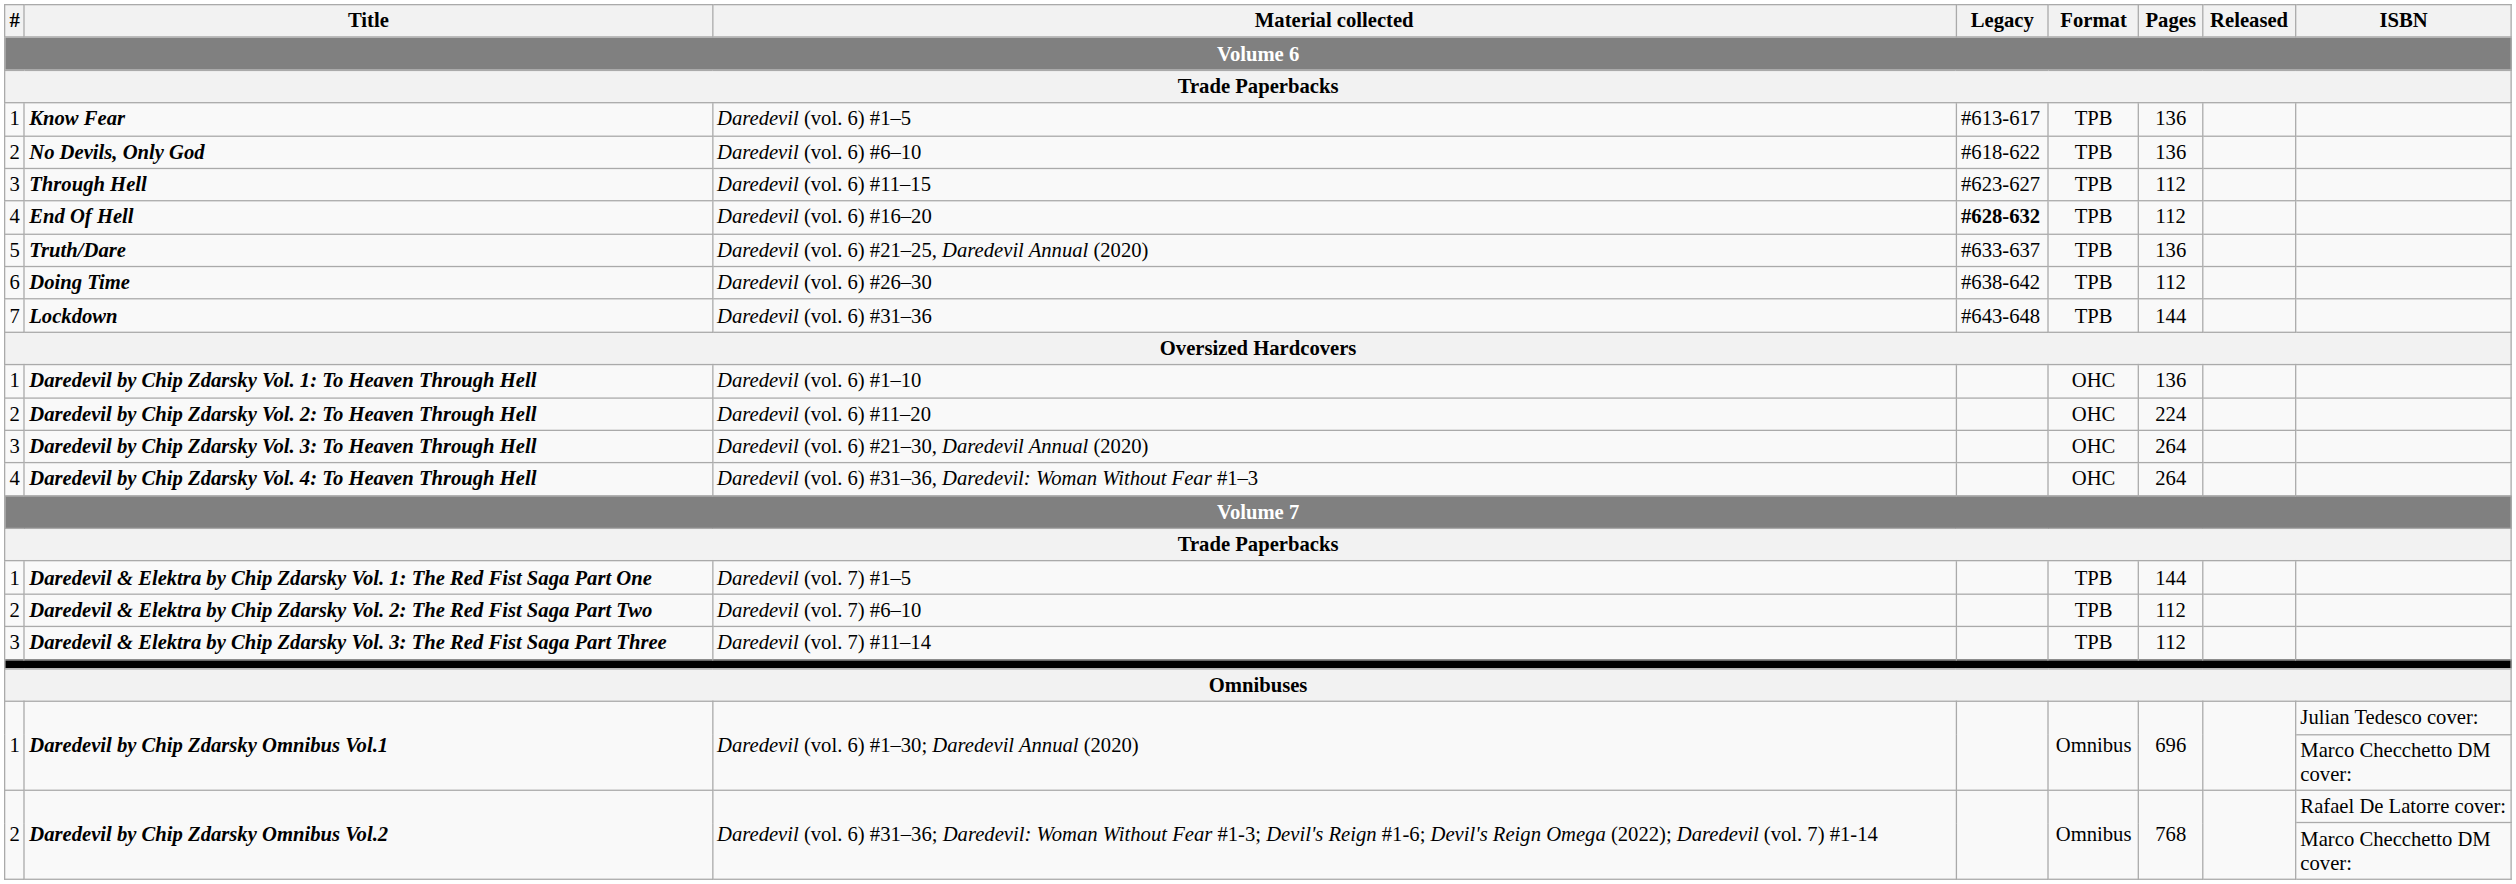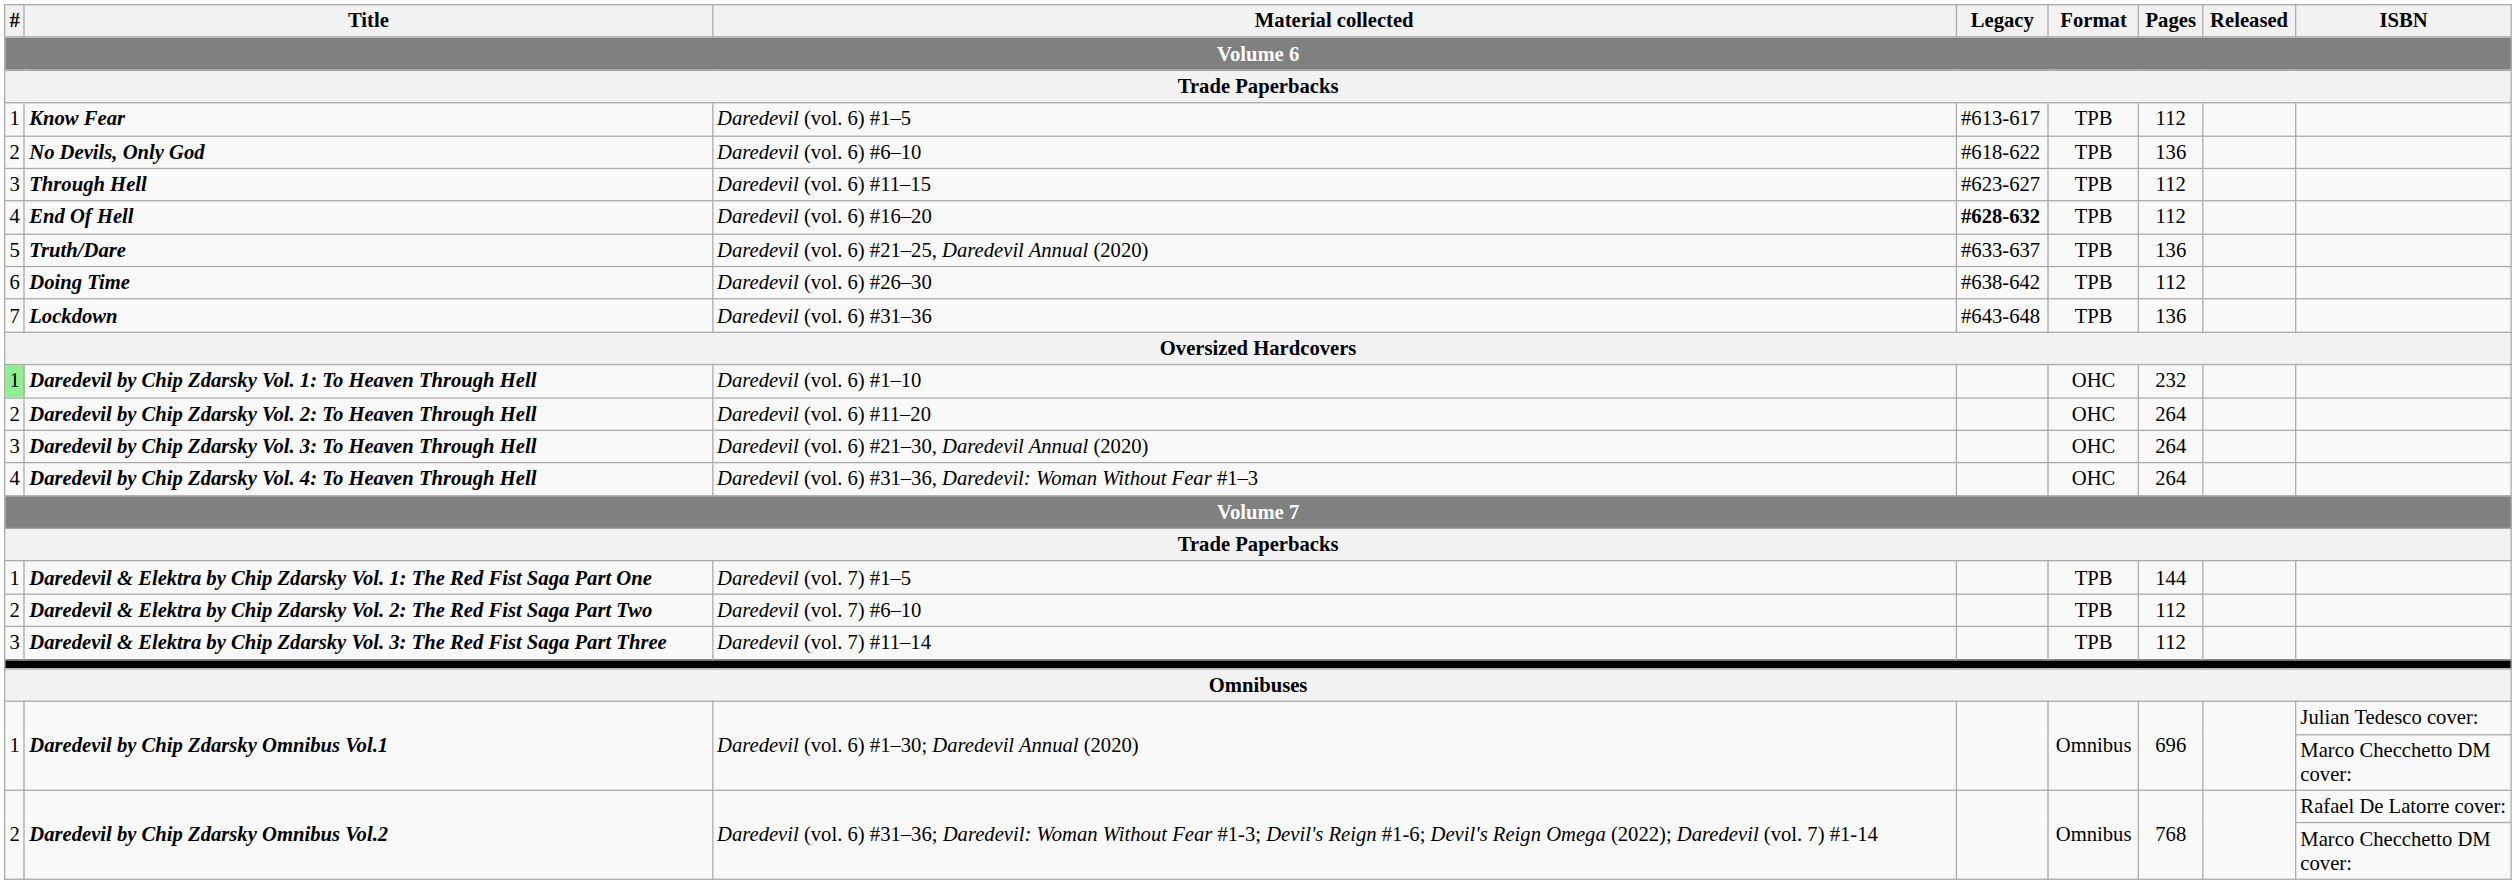Know Fear | Pages: 136 -> 112
Lockdown | Pages: 144 -> 136
Daredevil by Chip Zdarsky Vol. 1: To Heaven Through Hell | #: no background -> lightgreen background
Daredevil by Chip Zdarsky Vol. 1: To Heaven Through Hell | Pages: 136 -> 232
Daredevil by Chip Zdarsky Vol. 2: To Heaven Through Hell | Pages: 224 -> 264
